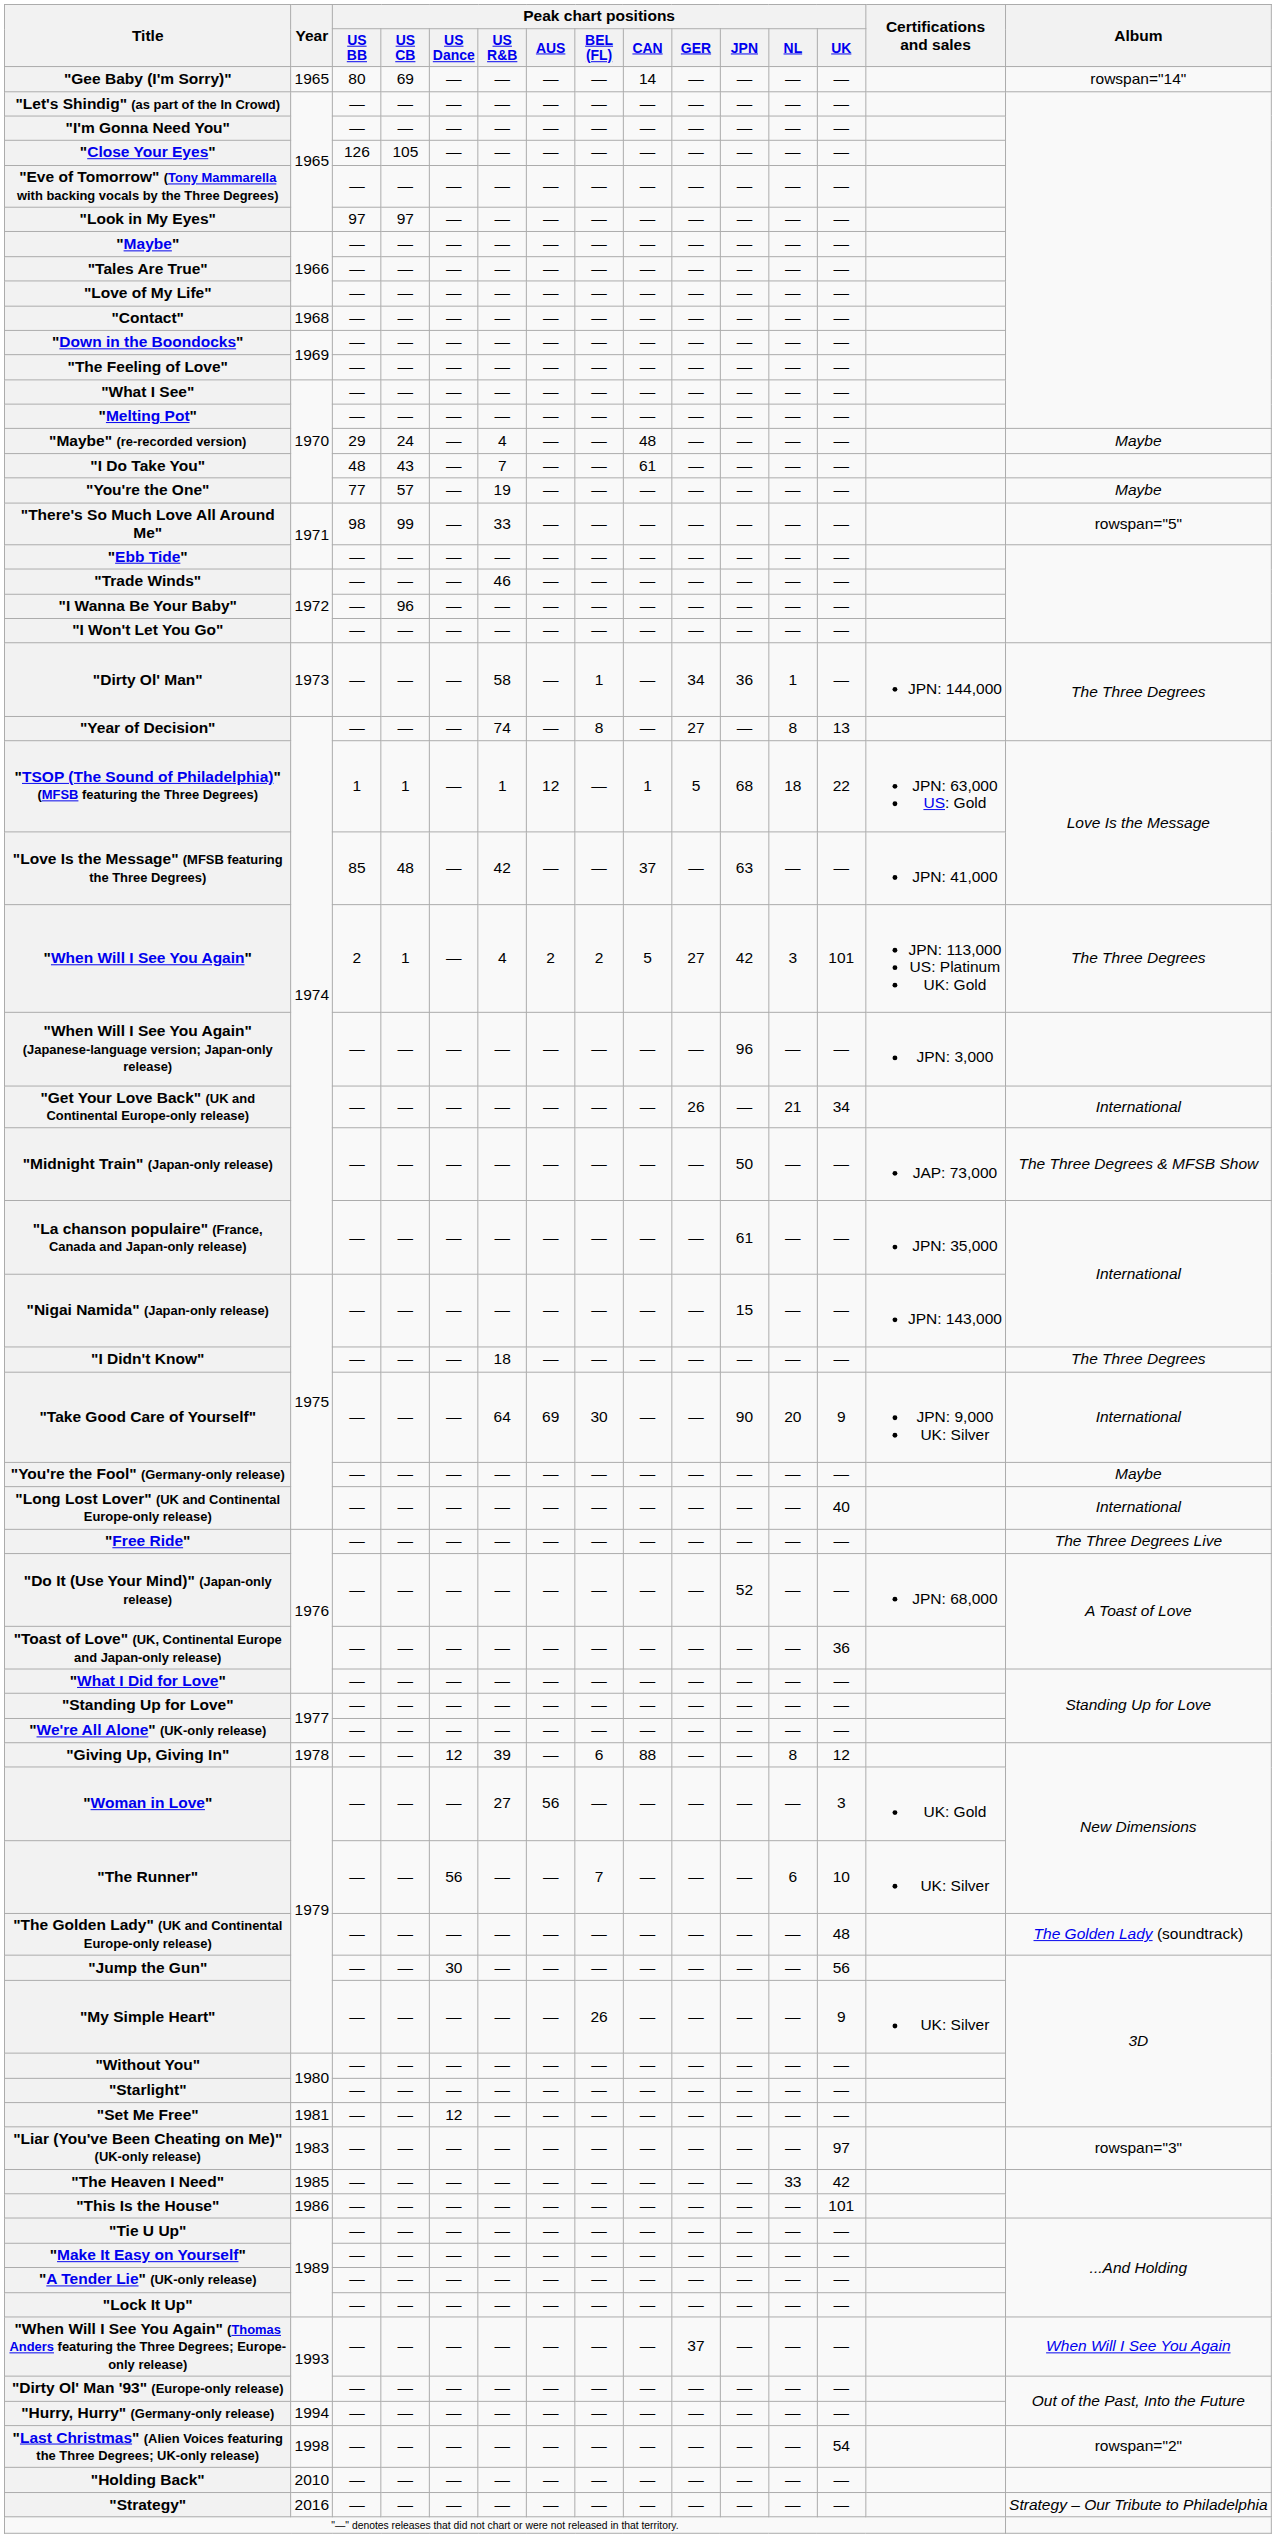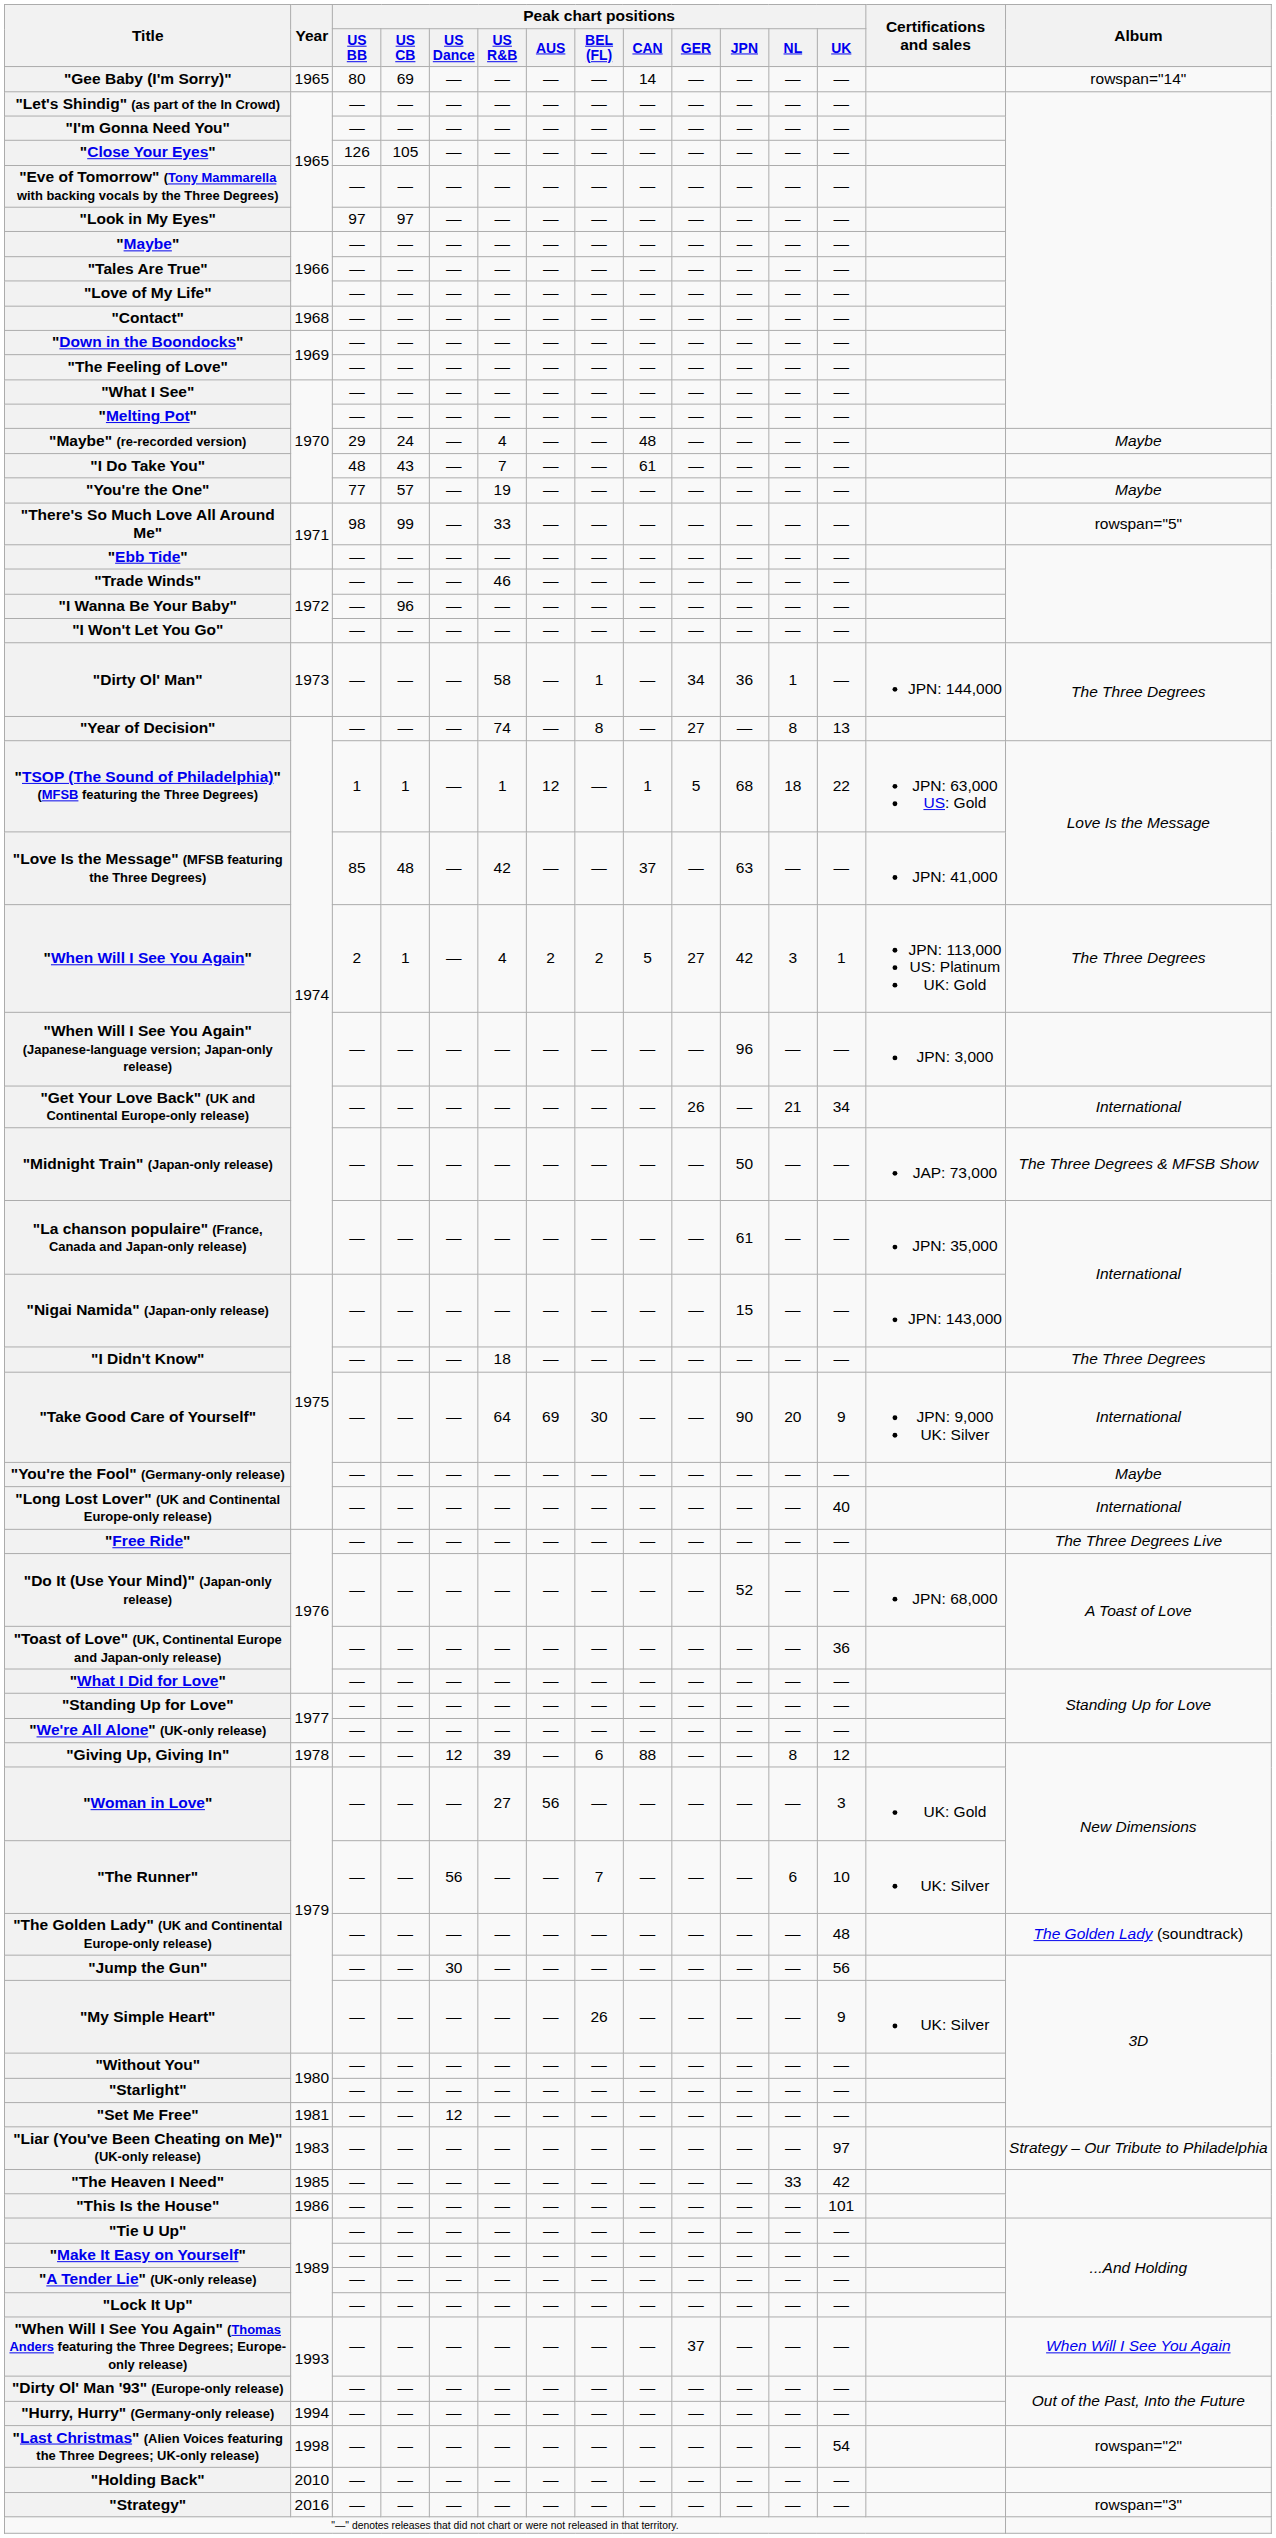"When Will I See You Again" | Peak chart positions / UK: 101 -> 1
"Liar (You've Been Cheating on Me)" (UK-only release) | Album: rowspan="3" -> Strategy – Our Tribute to Philadelphia
"Strategy" | Album: Strategy – Our Tribute to Philadelphia -> rowspan="3"
